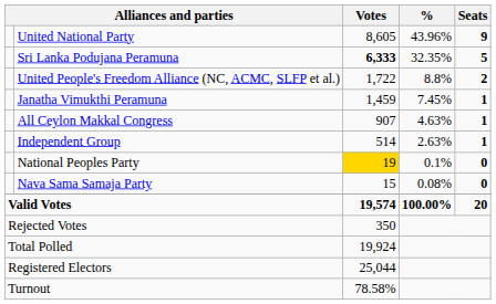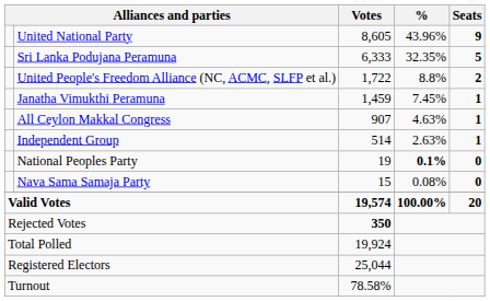Sri Lanka Podujana Peramuna | Votes: bold -> normal
National Peoples Party | Votes: gold background -> no background
National Peoples Party | %: normal -> bold
Rejected Votes | Votes: normal -> bold
